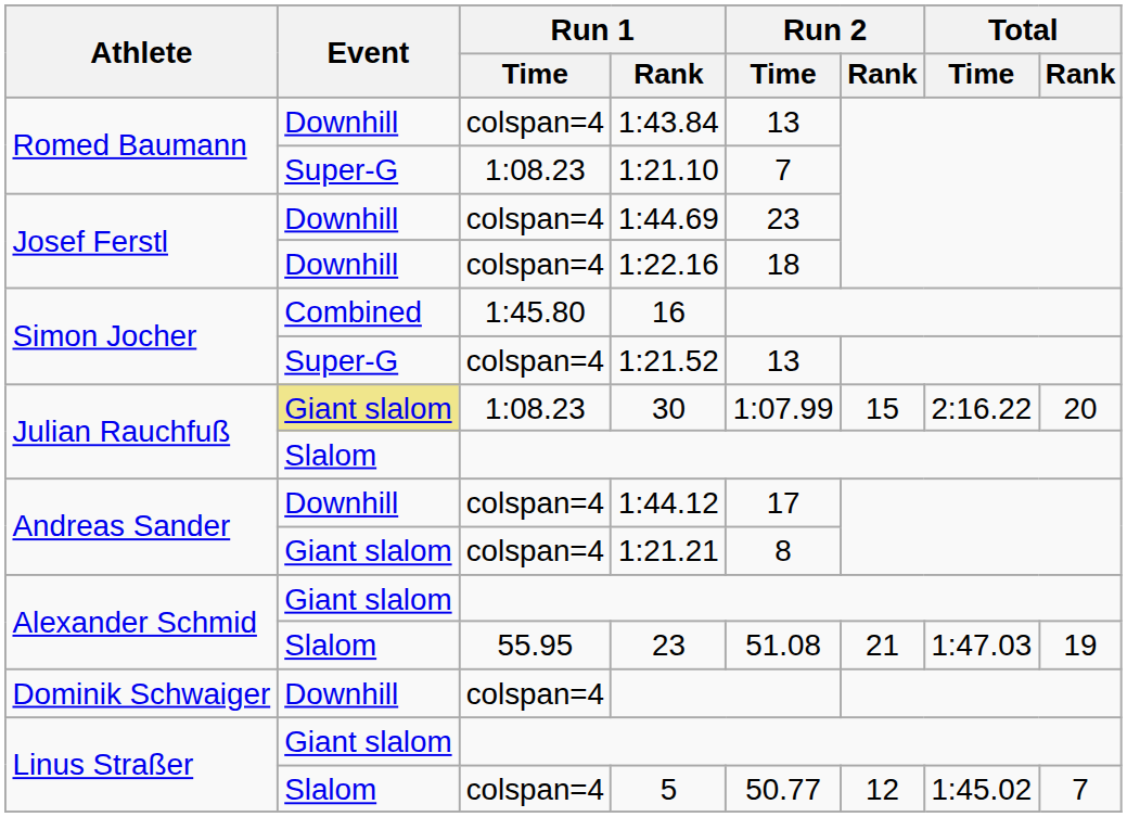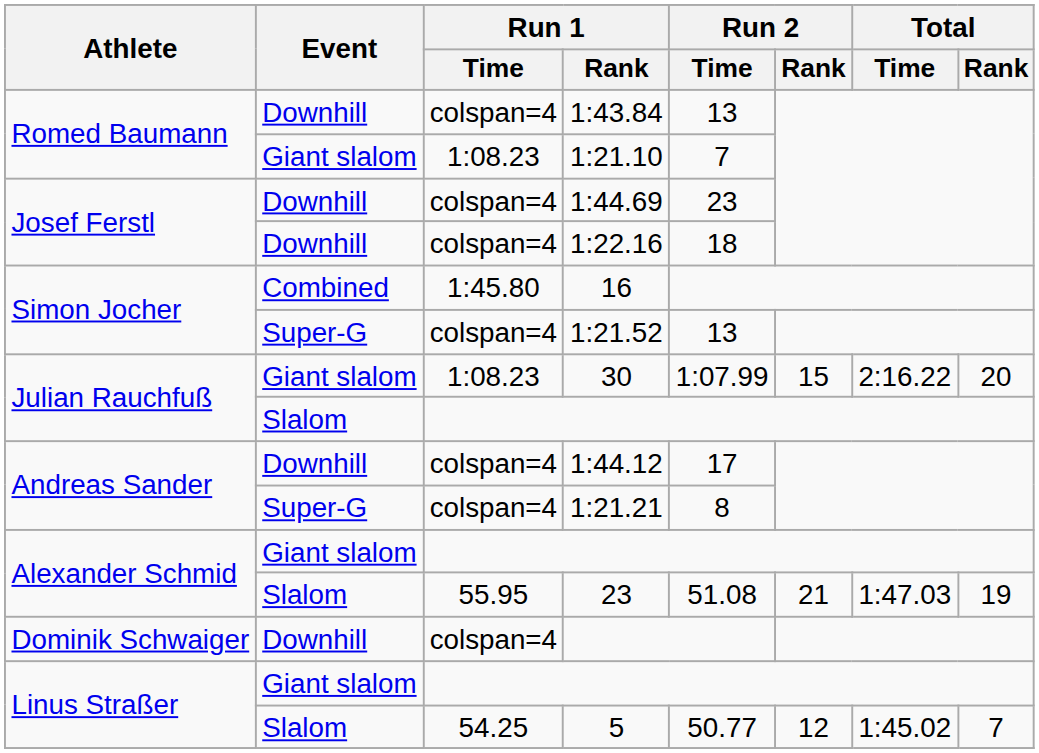1:21.10 | Event: Super-G -> Giant slalom
30 | Event: khaki background -> no background
1:21.21 | Event: Giant slalom -> Super-G
5 | Run 1 / Time: colspan=4 -> 54.25
